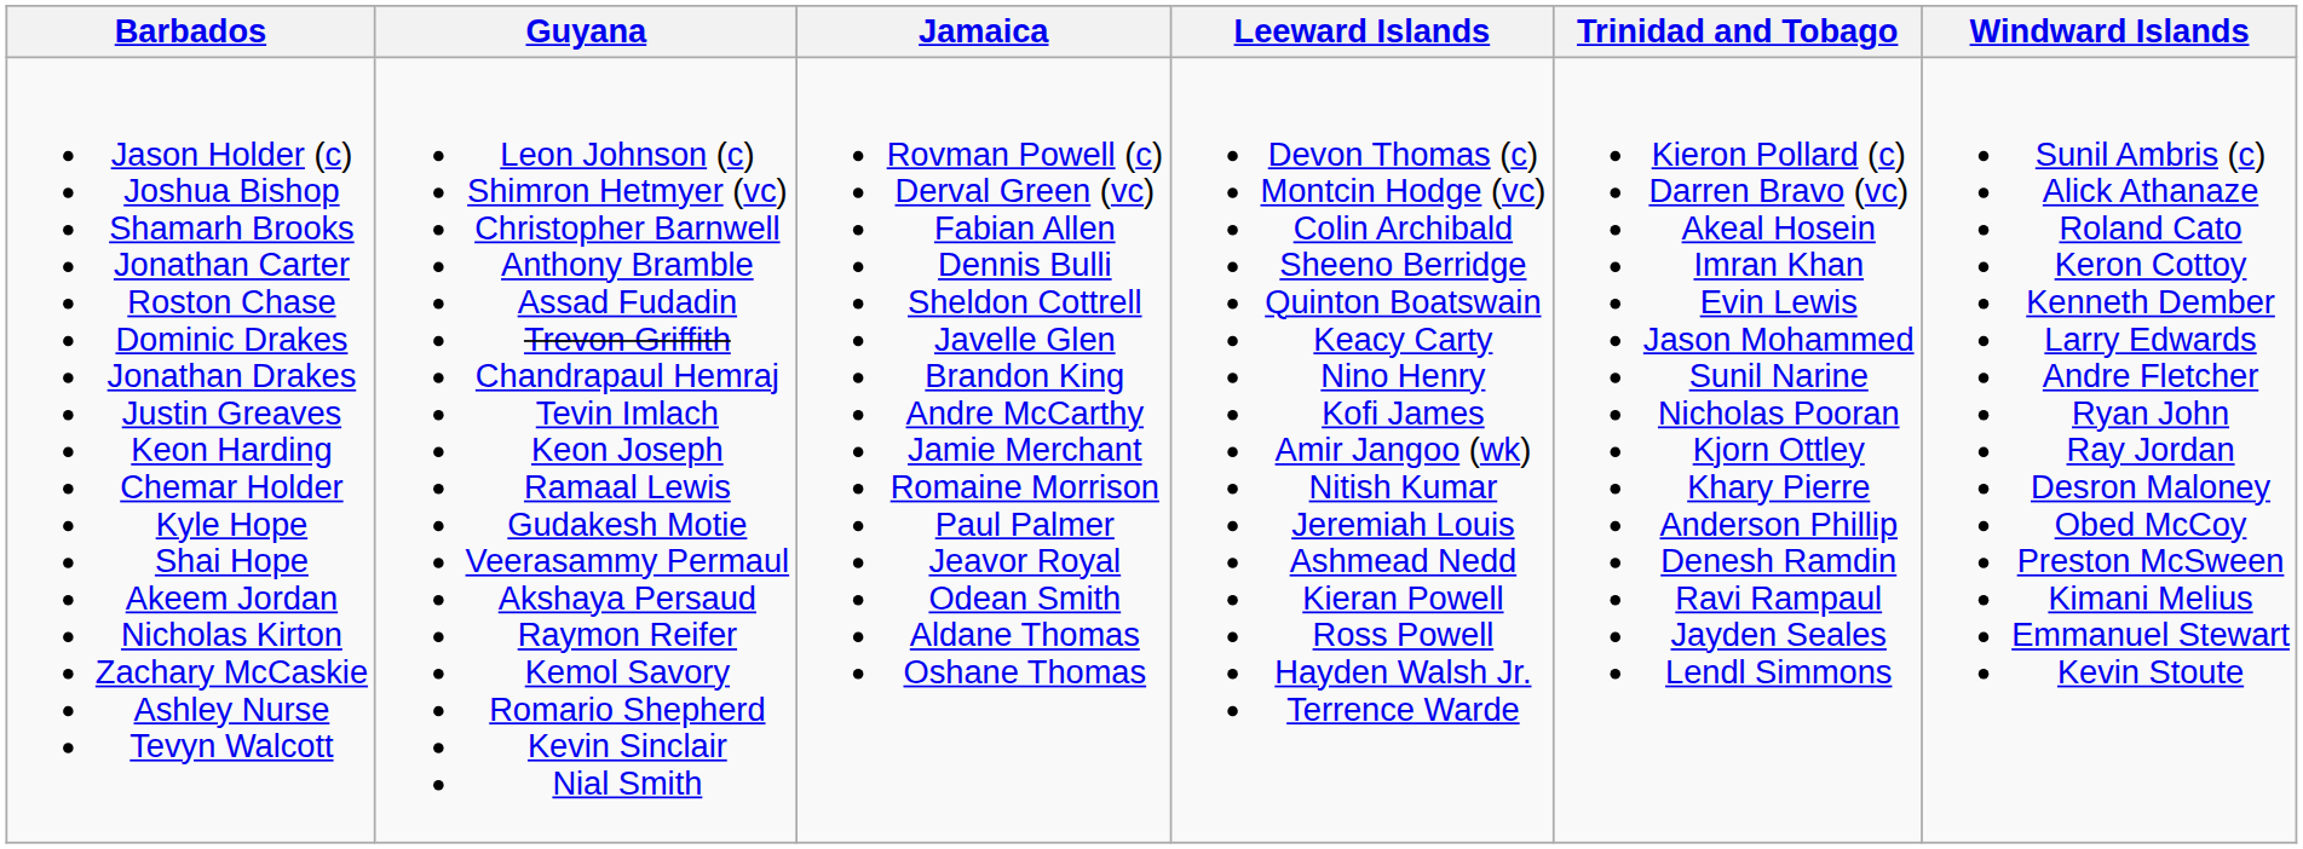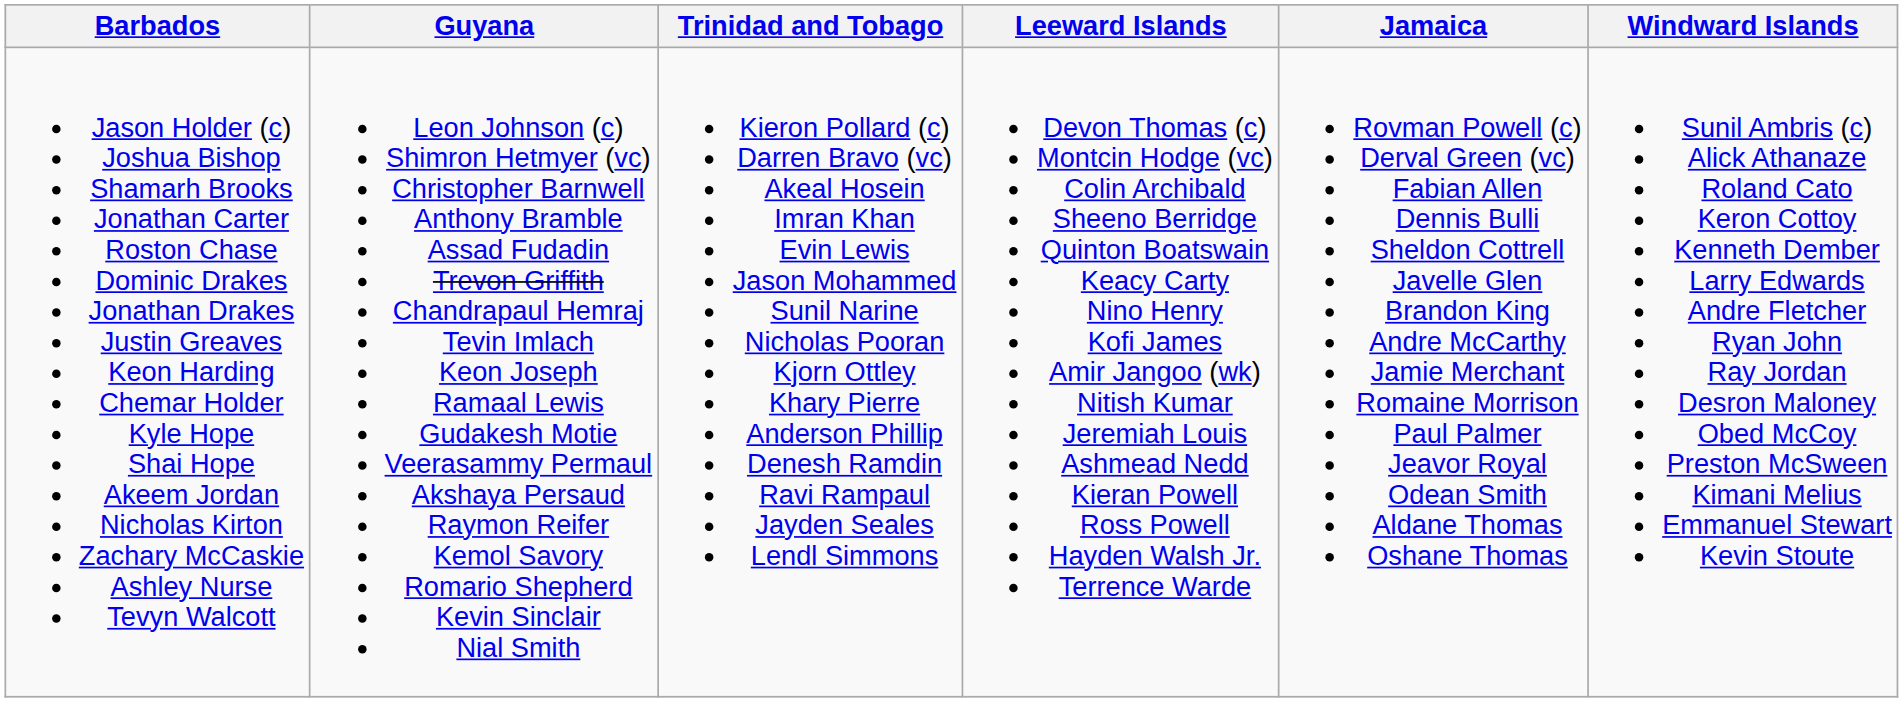columns swapped: Jamaica <-> Trinidad and Tobago
